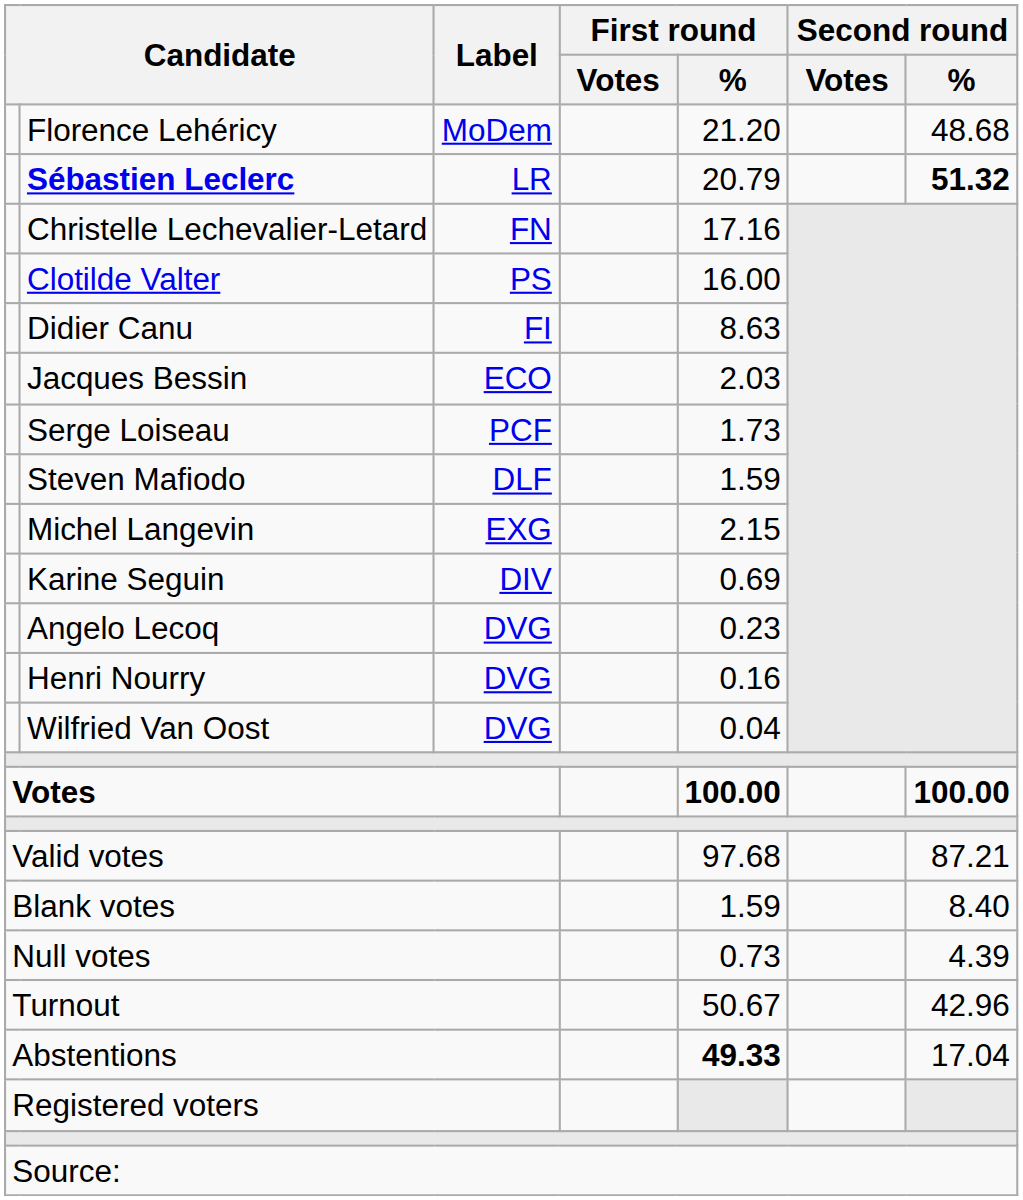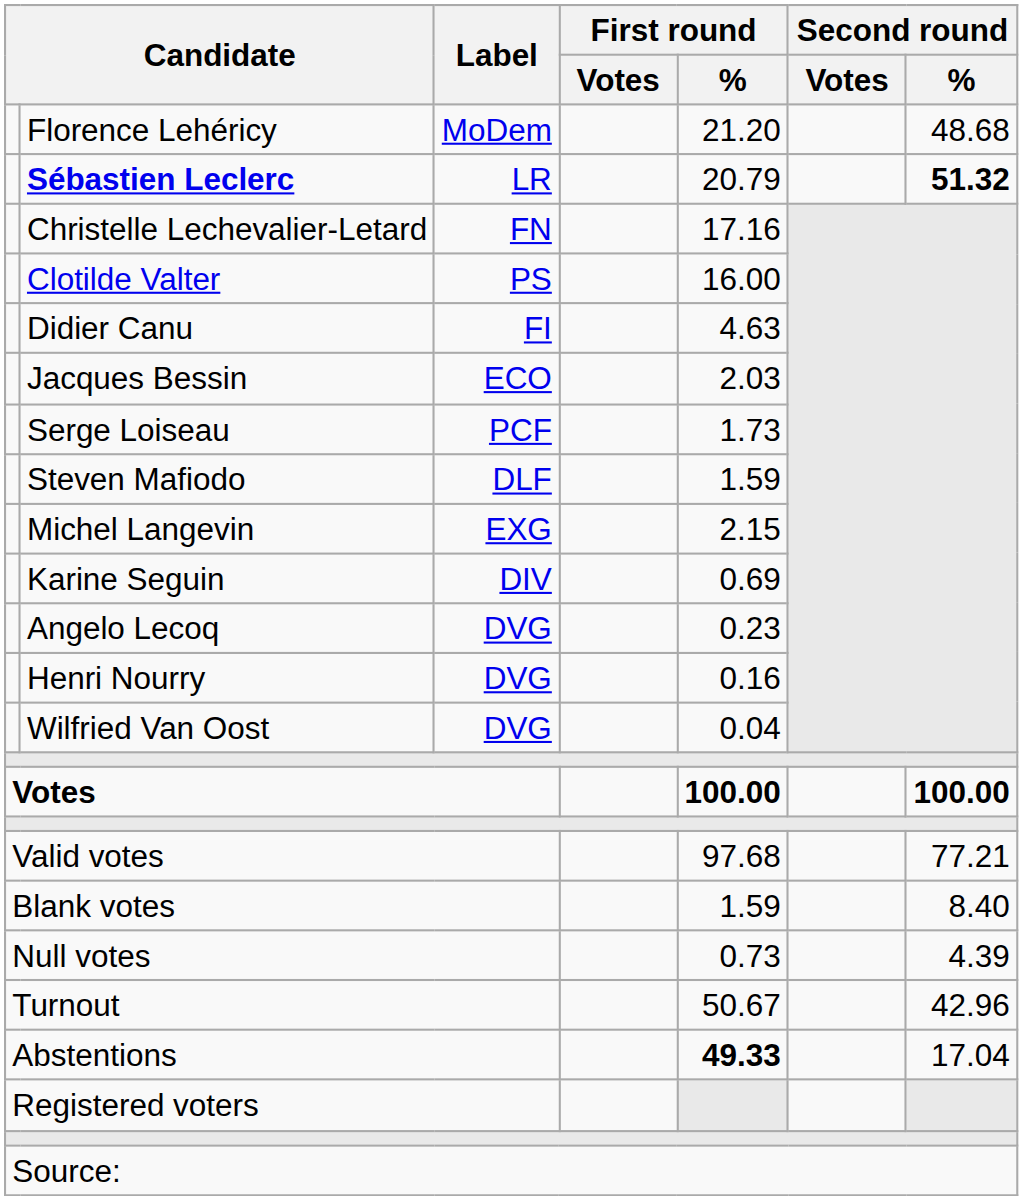Didier Canu | First round / %: 8.63 -> 4.63
Valid votes | Second round / %: 87.21 -> 77.21
